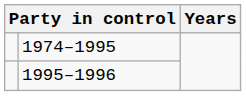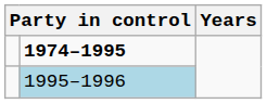1974–1995 | column 2: normal -> bold
1995–1996 | column 2: no background -> lightblue background
